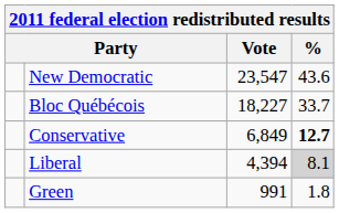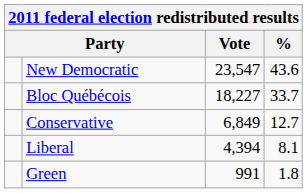Conservative | %: bold -> normal
Liberal | %: lightgrey background -> no background
